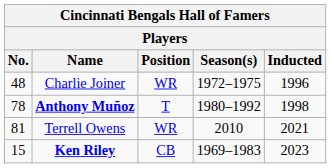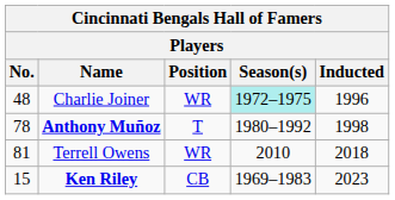Charlie Joiner | Season(s): no background -> paleturquoise background
Terrell Owens | Inducted: 2021 -> 2018
